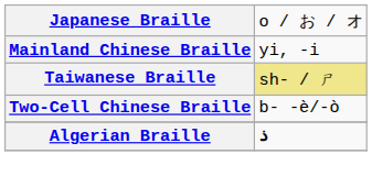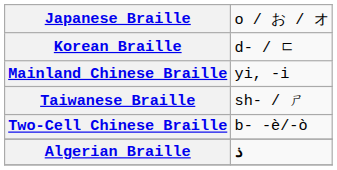+ row: Korean Braille | d- / ㄷ
Taiwanese Braille | column 2: khaki background -> no background
